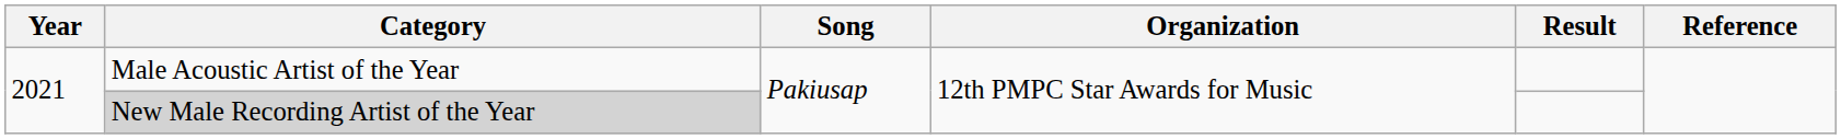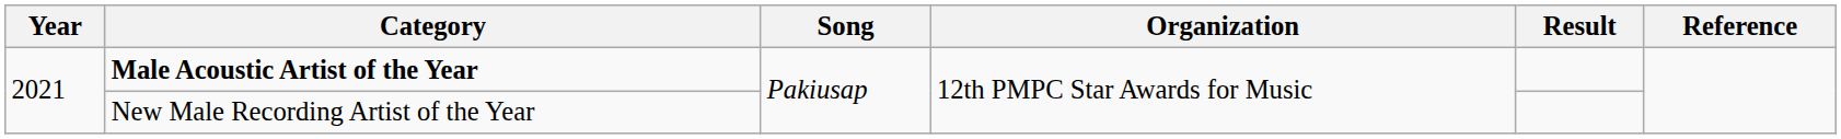Male Acoustic Artist of the Year | Category: normal -> bold
New Male Recording Artist of the Year | Category: lightgrey background -> no background
